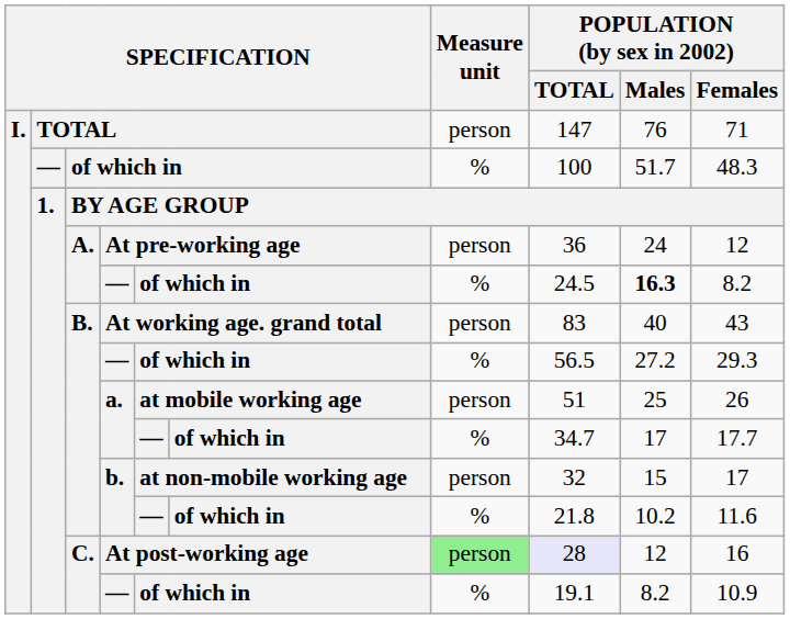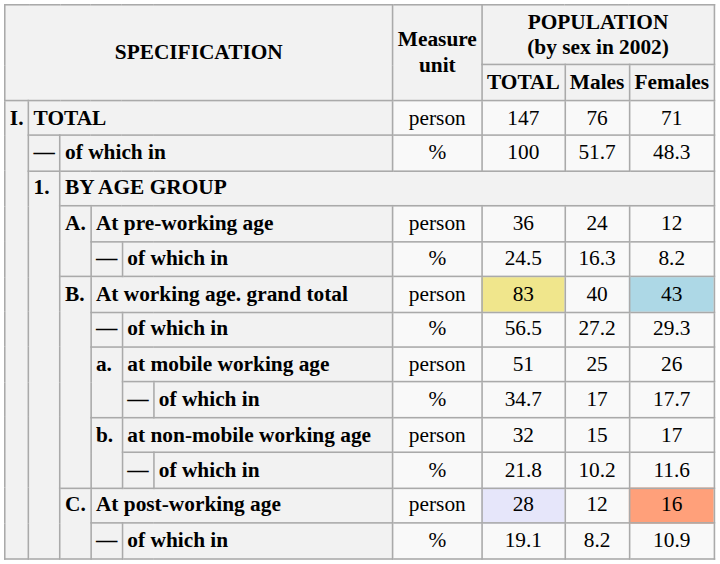A. / — | POPULATION (by sex in 2002) / Males: bold -> normal
At working age. grand total | POPULATION (by sex in 2002) / TOTAL: no background -> khaki background
At working age. grand total | POPULATION (by sex in 2002) / Females: no background -> lightblue background
At post-working age | Measure unit: lightgreen background -> no background
At post-working age | POPULATION (by sex in 2002) / Females: no background -> lightsalmon background
